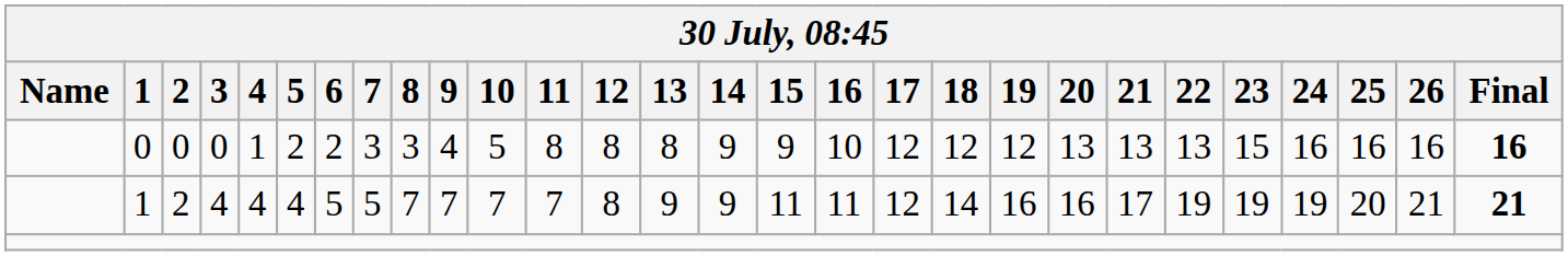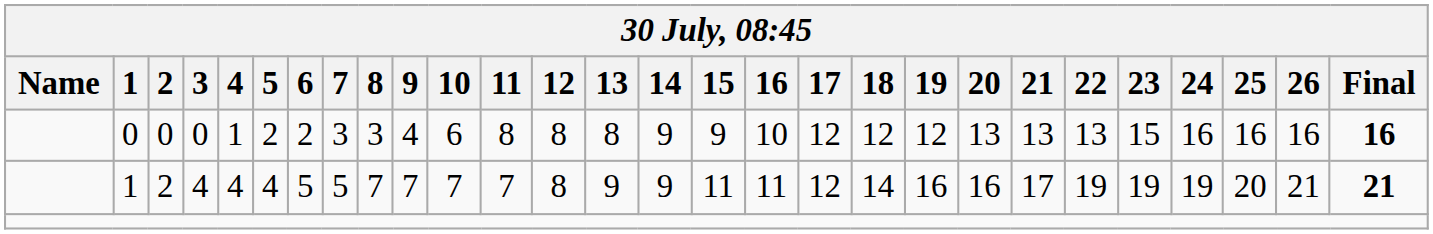row 3 | 10: 5 -> 6
